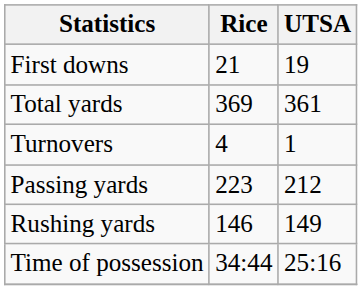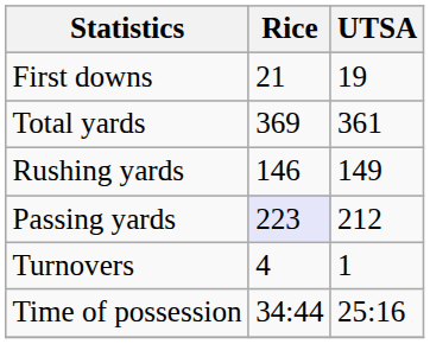rows swapped: Rushing yards <-> Turnovers
Passing yards | Rice: no background -> lavender background
